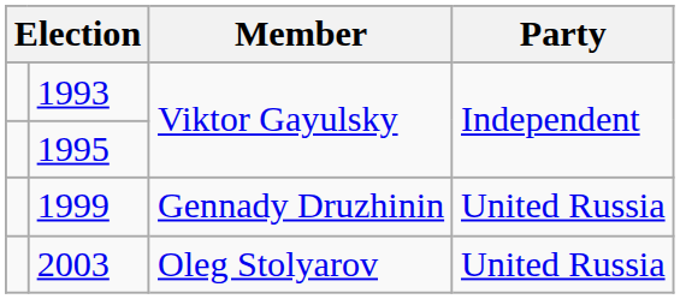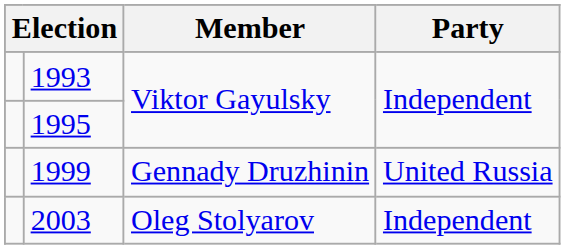2003 | Party: United Russia -> Independent
